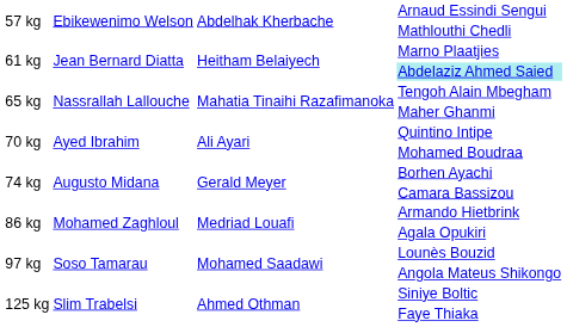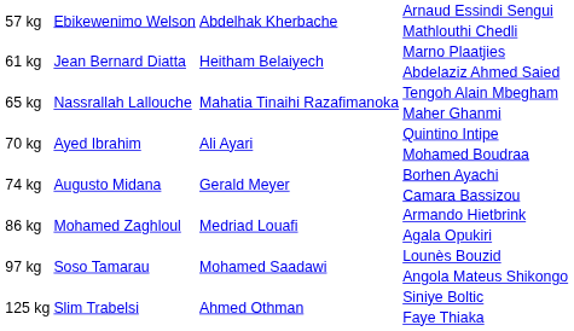Abdelaziz Ahmed Saied | column 4: paleturquoise background -> no background
